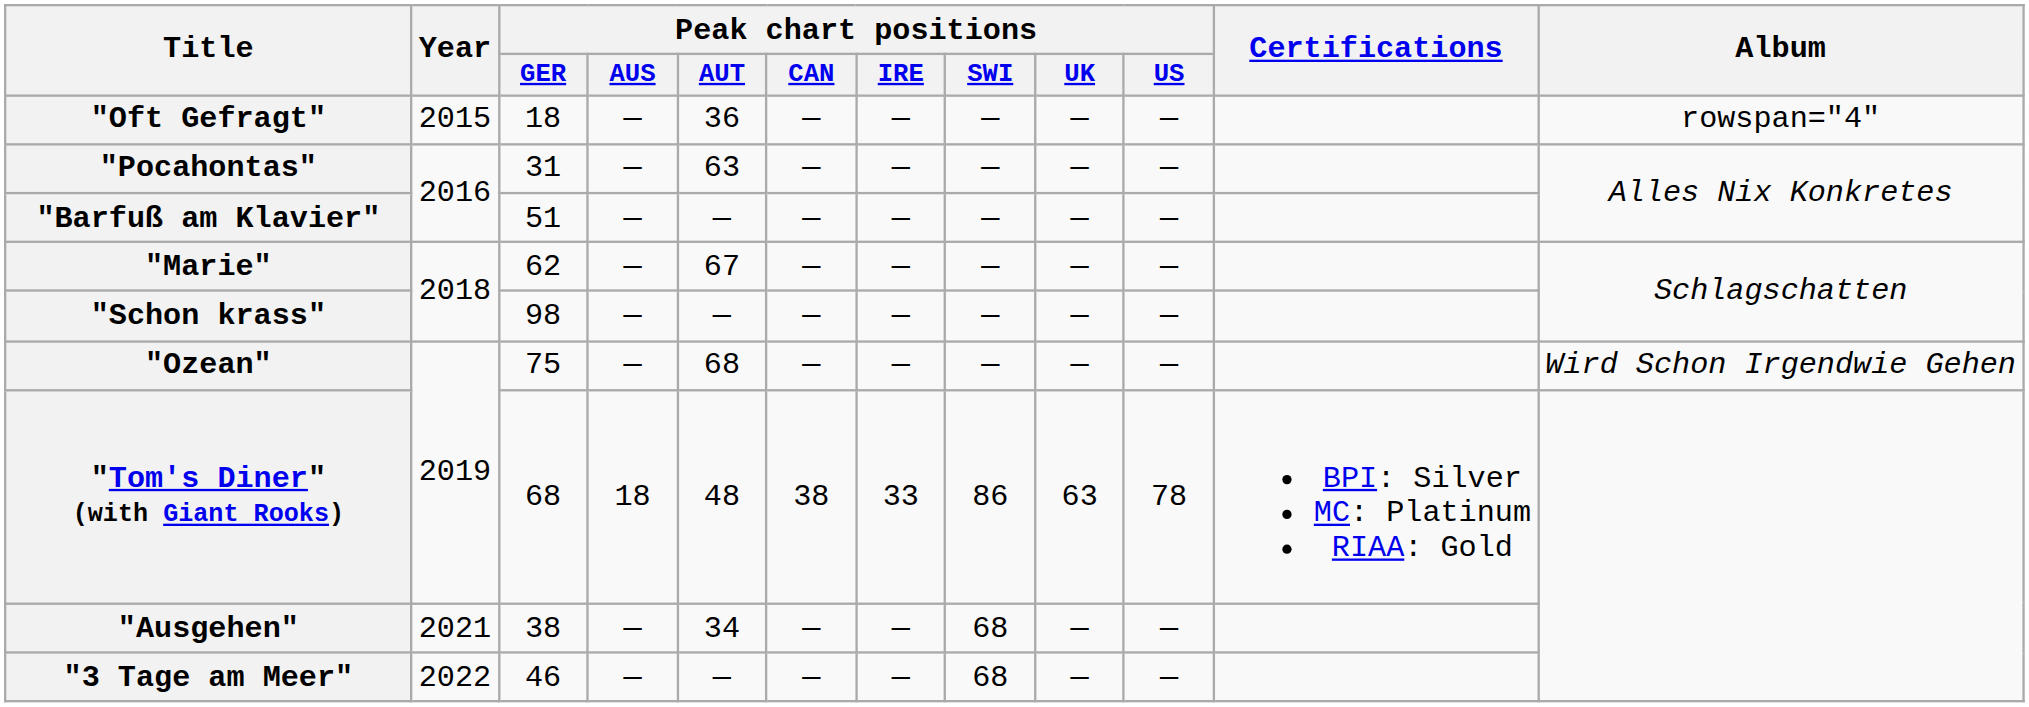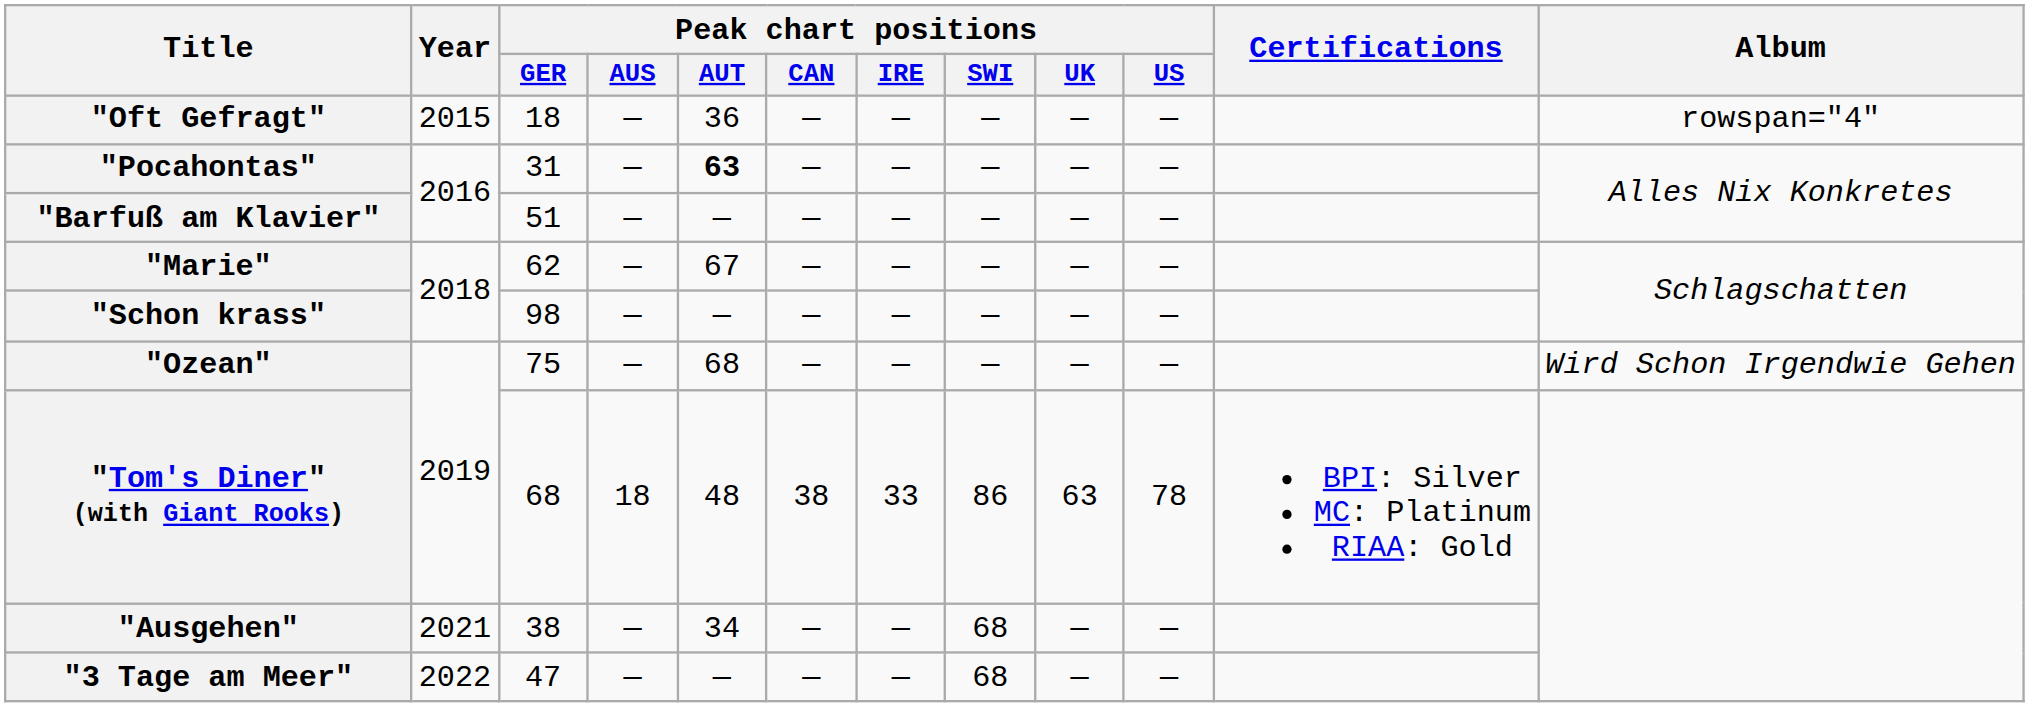"Pocahontas" | Peak chart positions / AUT: normal -> bold
"3 Tage am Meer" | Peak chart positions / GER: 46 -> 47
